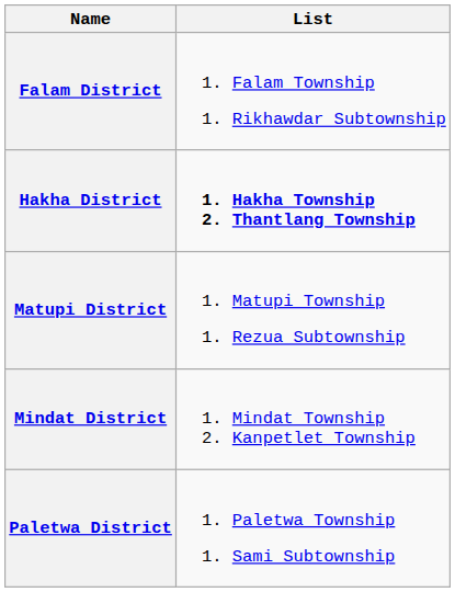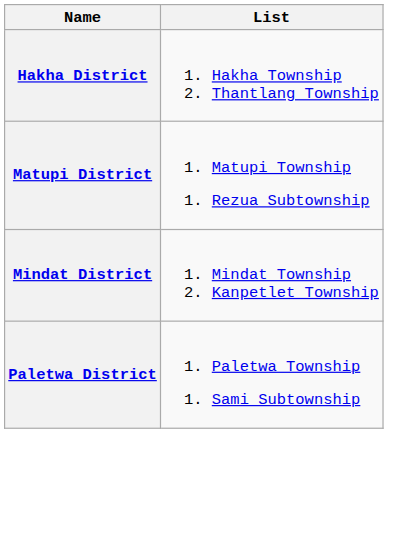- row: Falam District | Falam Township Rikhawdar Subtownship
Hakha District | List: bold -> normal
